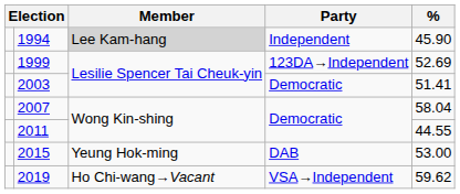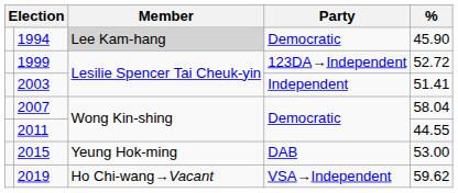1994 | Party: Independent -> Democratic
1999 | %: 52.69 -> 52.72
2003 | Party: Democratic -> Independent
